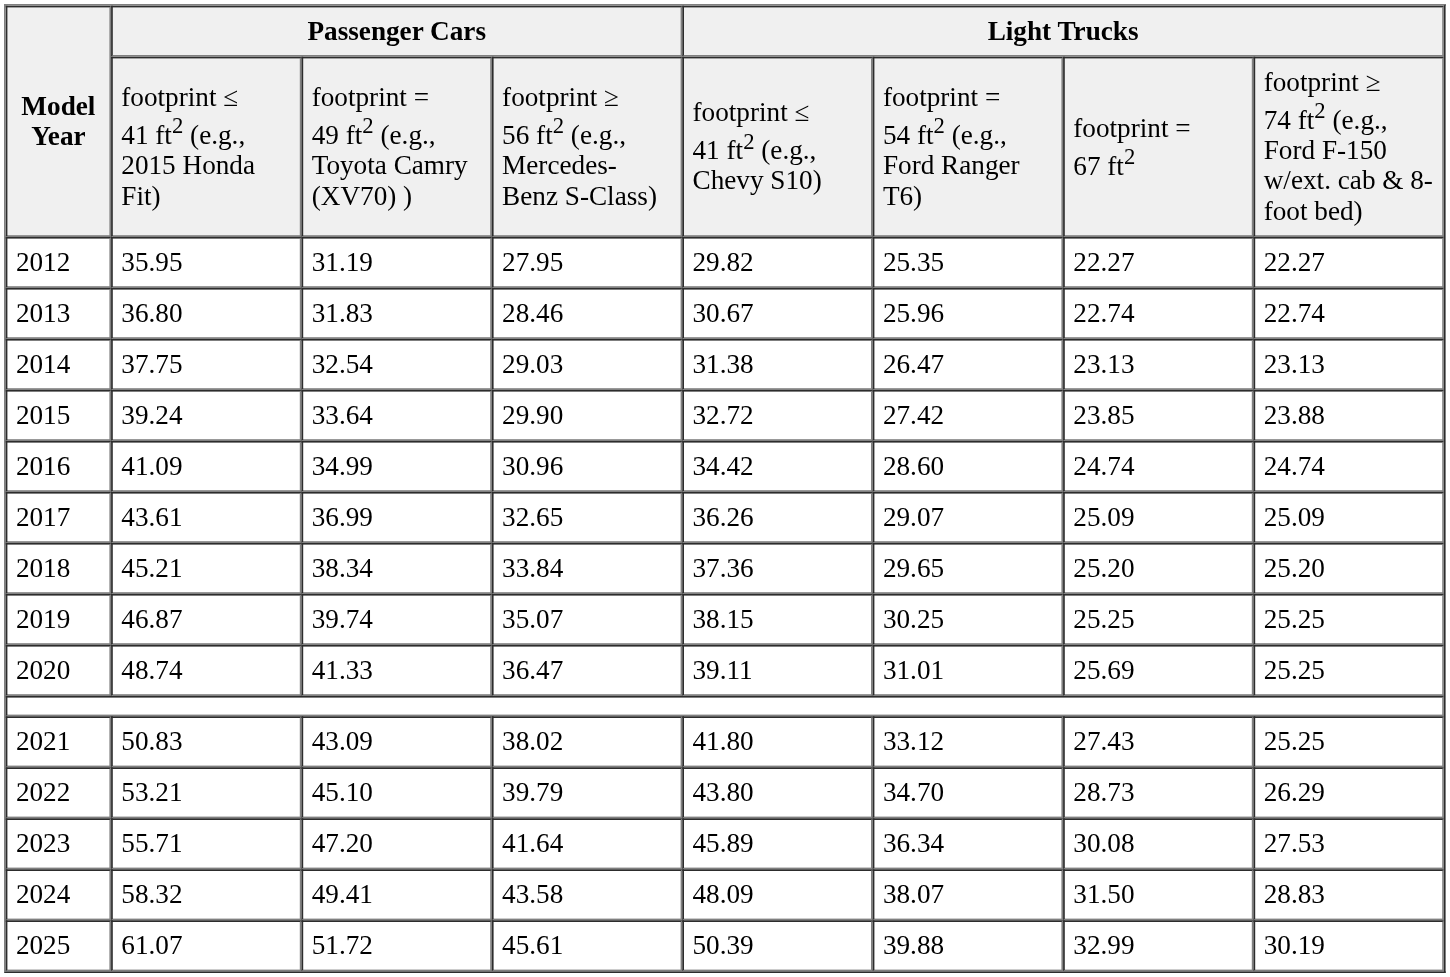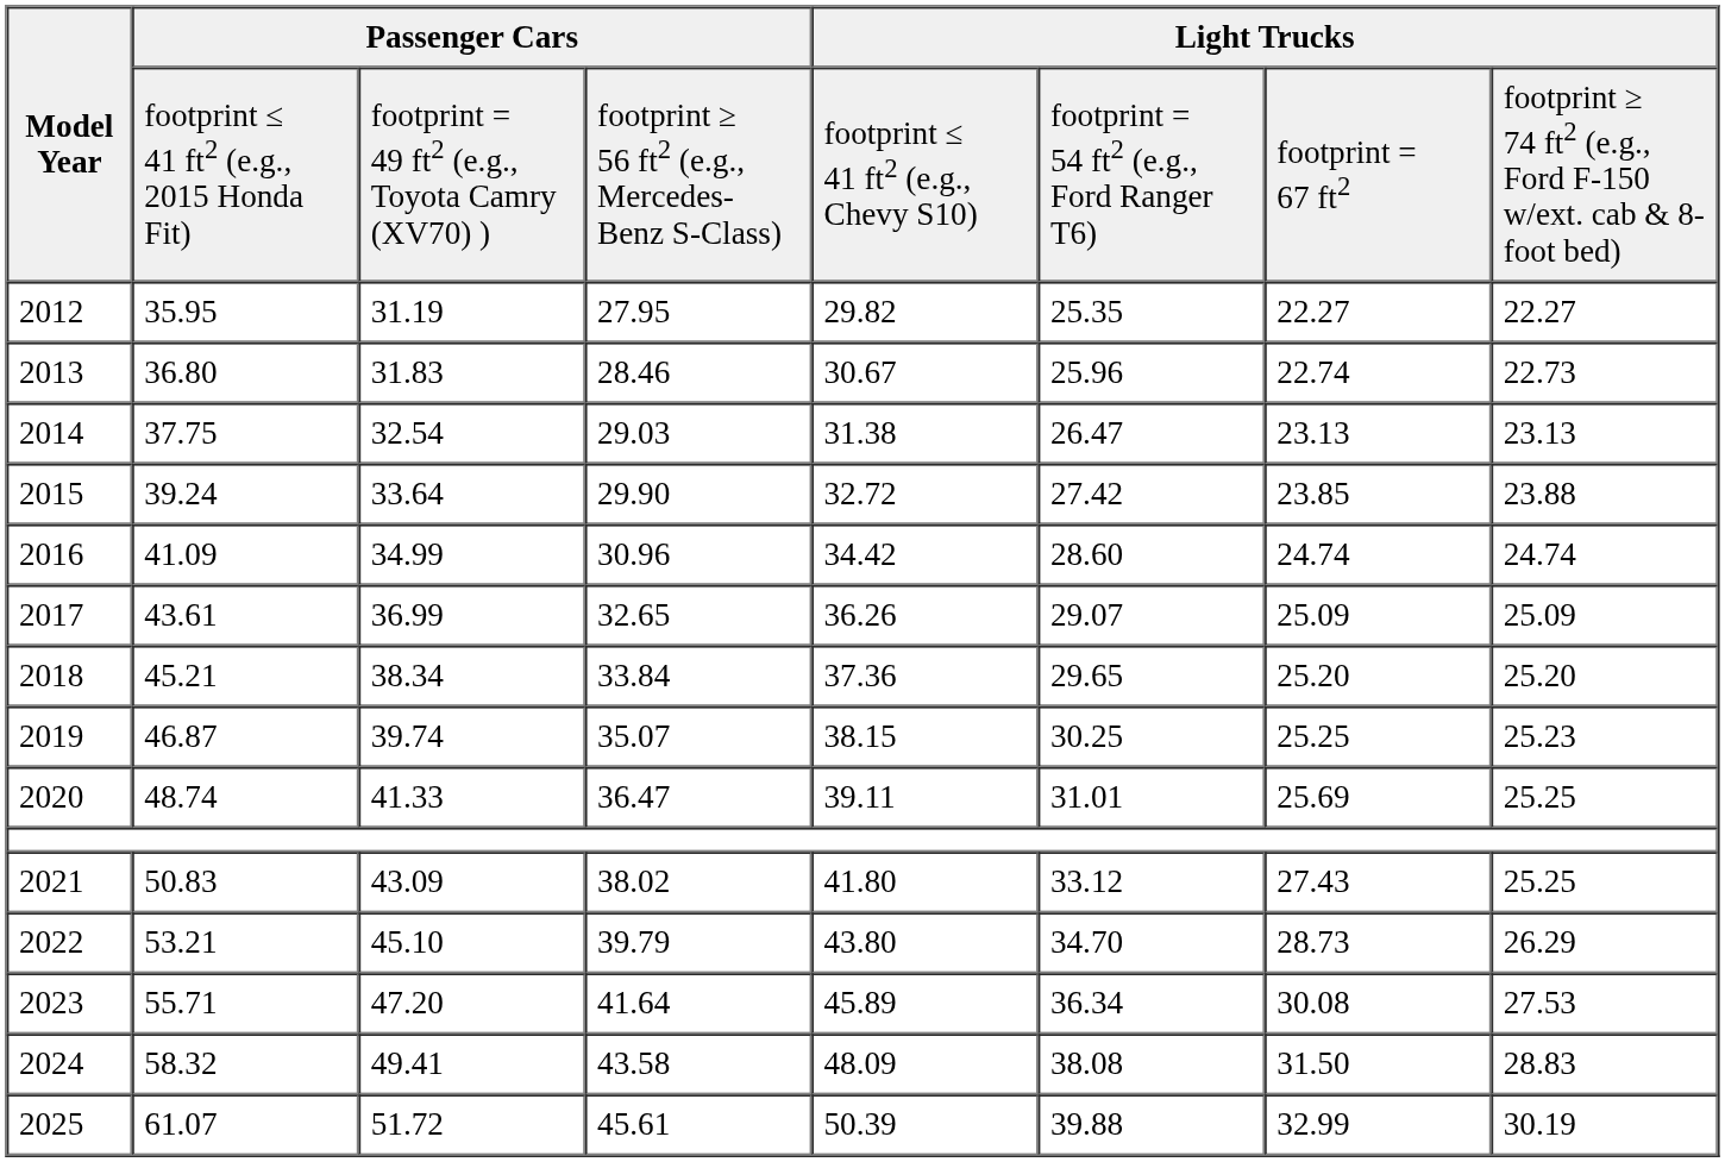2013 | column 8: 22.74 -> 22.73
2019 | column 8: 25.25 -> 25.23
2024 | column 6: 38.07 -> 38.08
